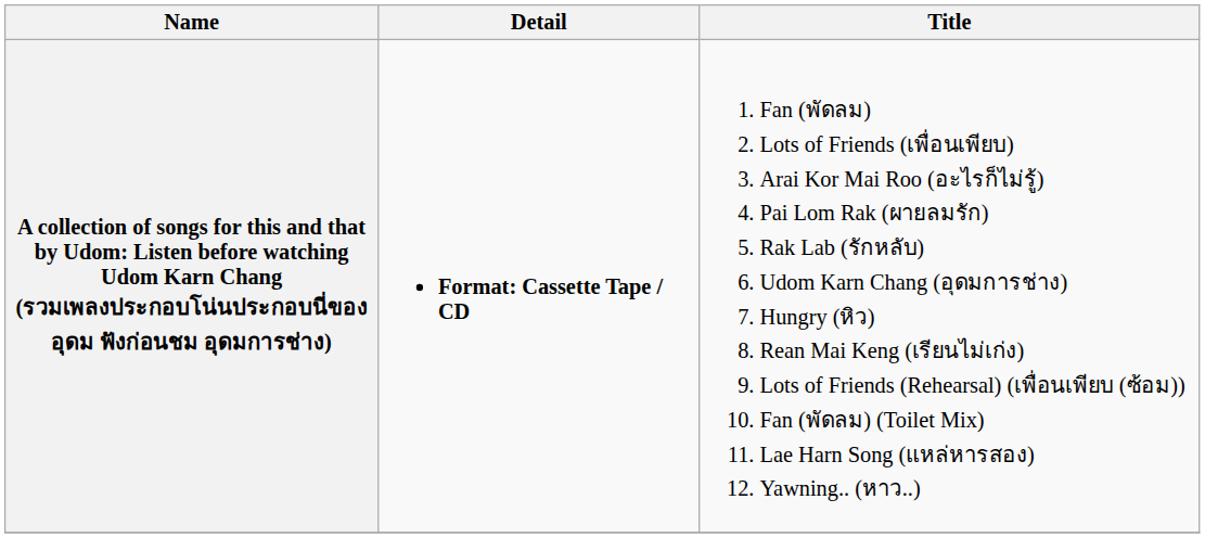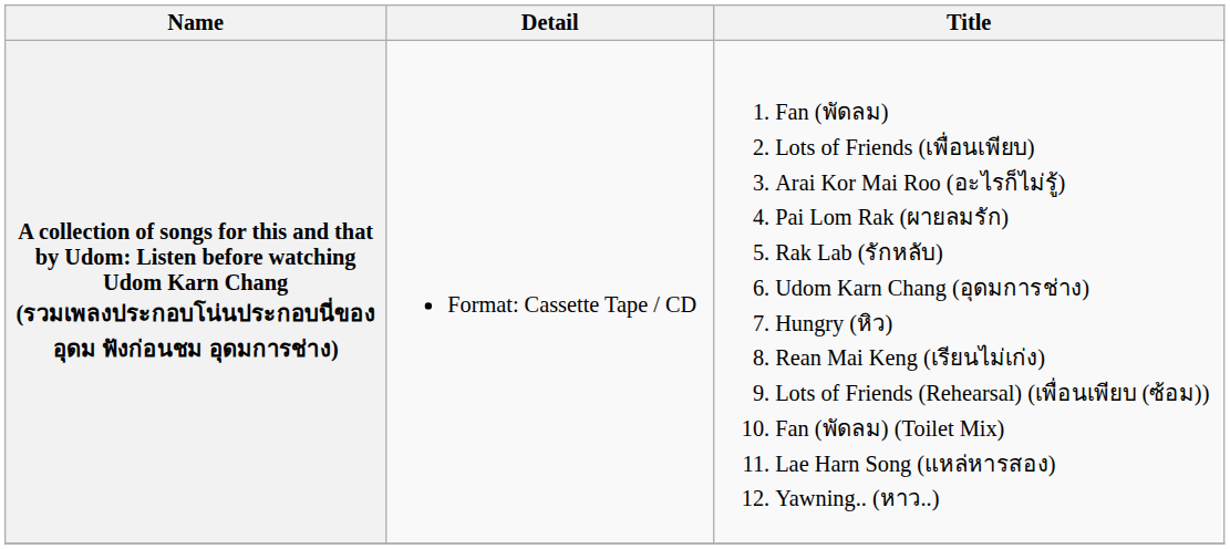row 2 | Detail: bold -> normal
